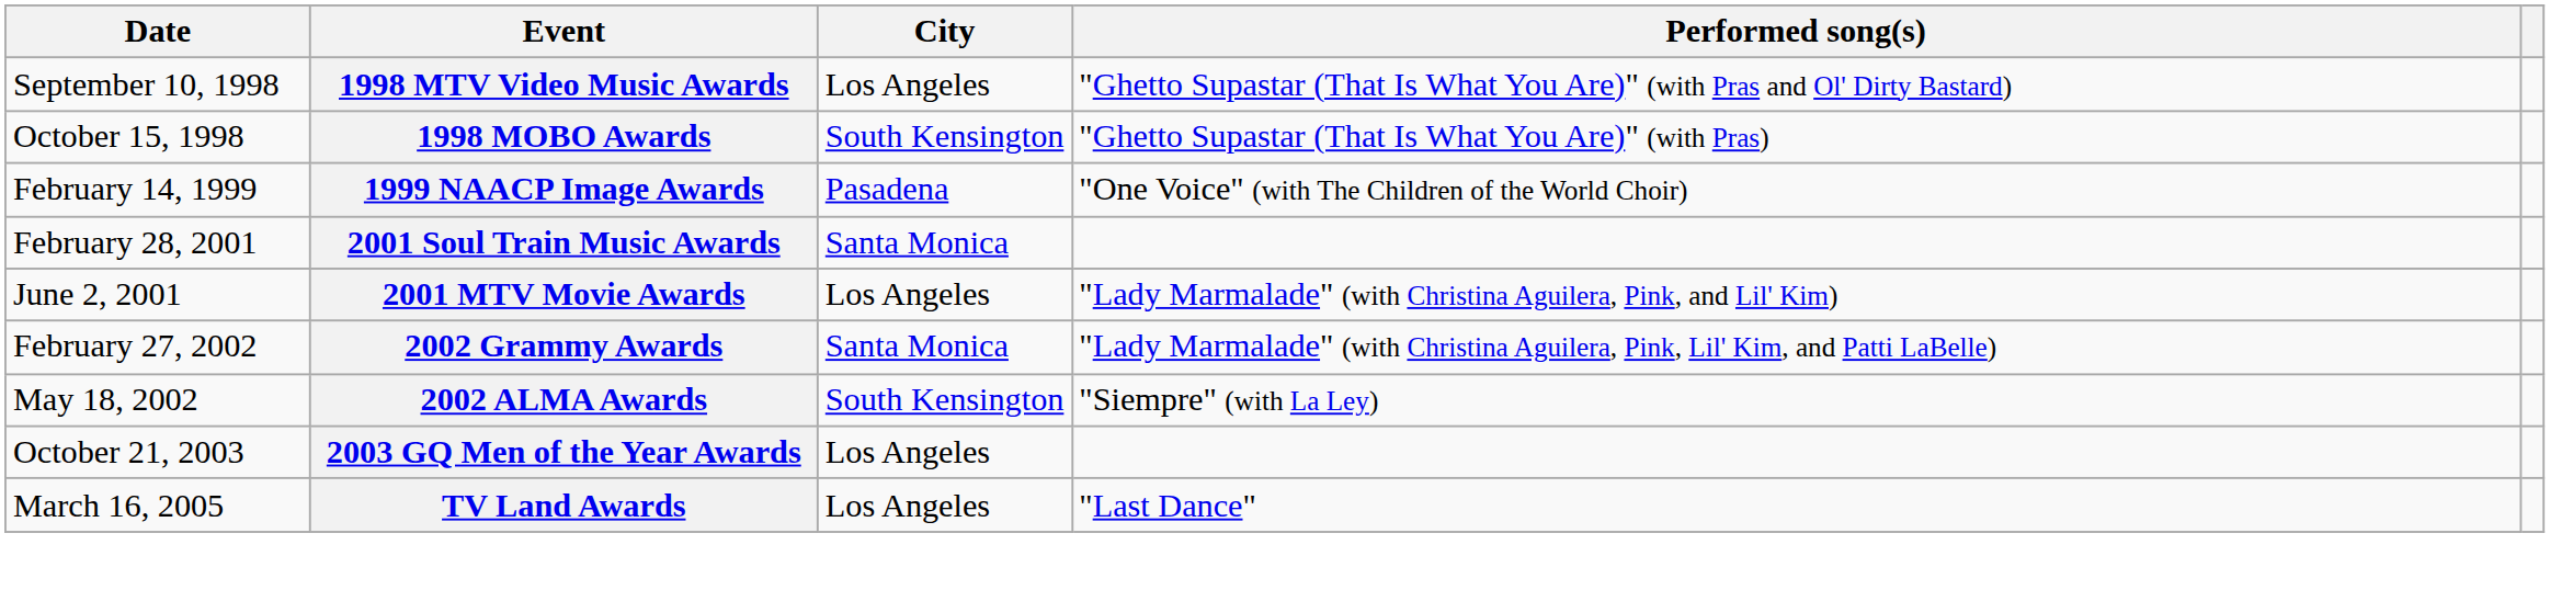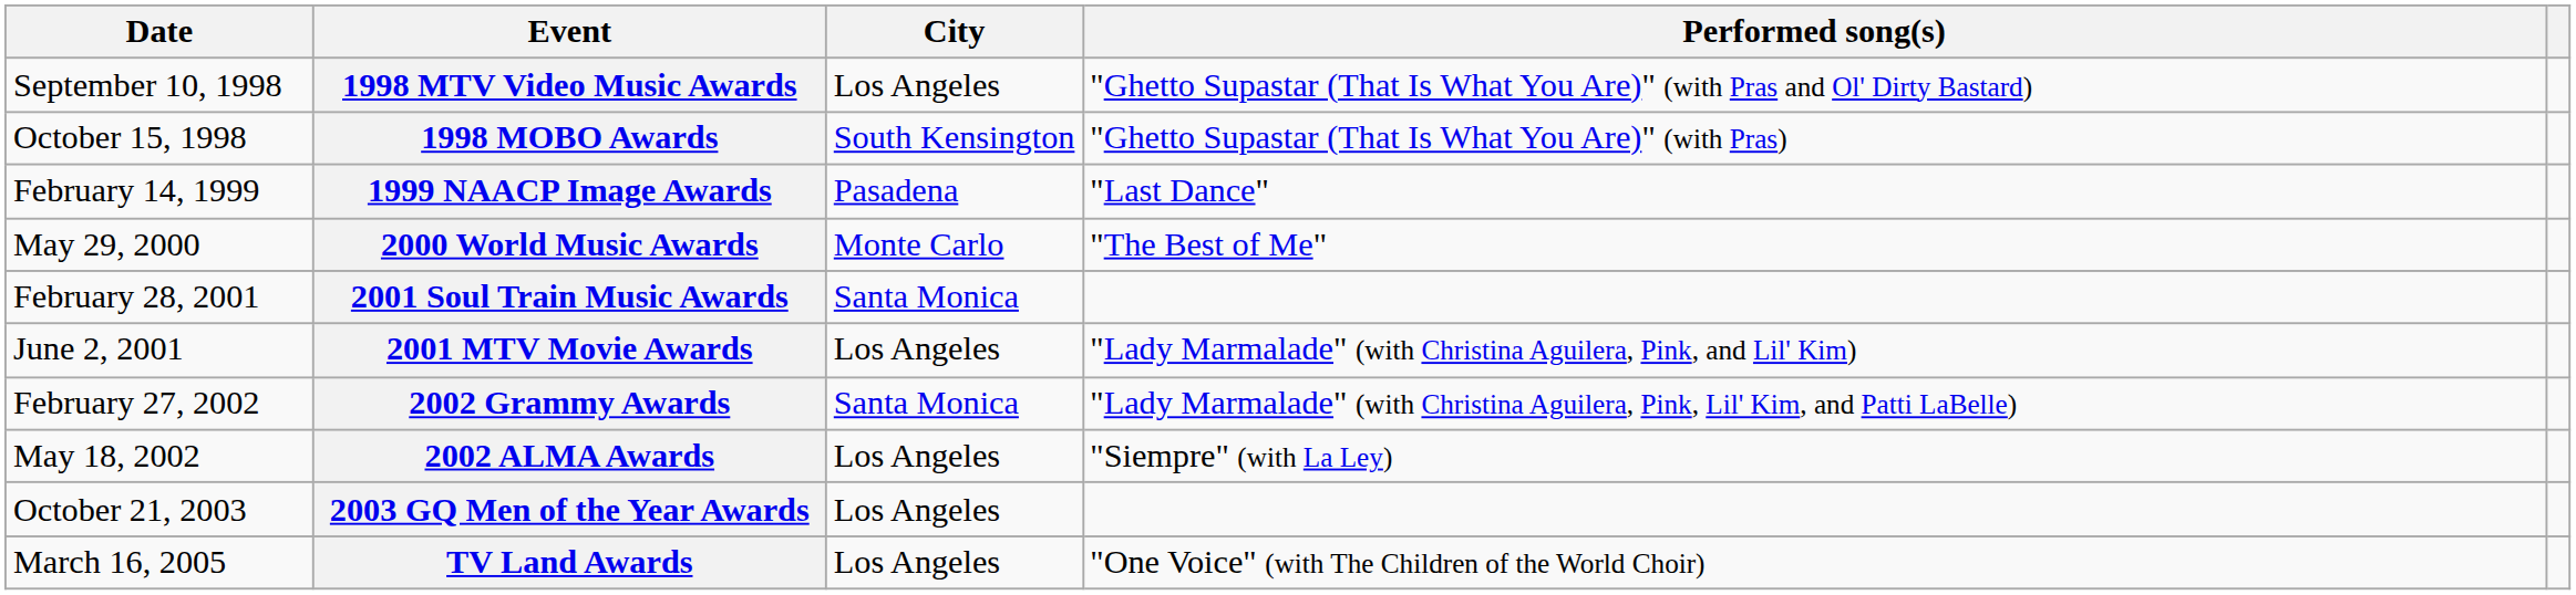1999 NAACP Image Awards | Performed song(s): "One Voice" (with The Children of the World Choir) -> "Last Dance"
+ row: May 29, 2000 | 2000 World Music Awards | Monte Carlo | "The Best of Me"
2002 ALMA Awards | City: South Kensington -> Los Angeles
TV Land Awards | Performed song(s): "Last Dance" -> "One Voice" (with The Children of the World Choir)
